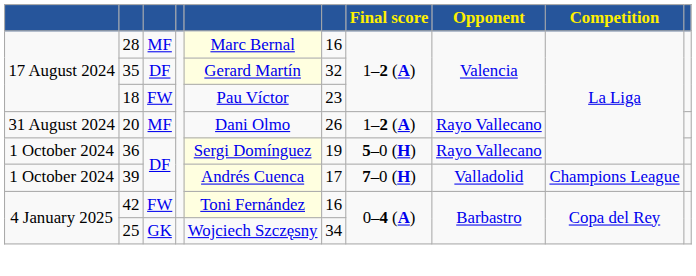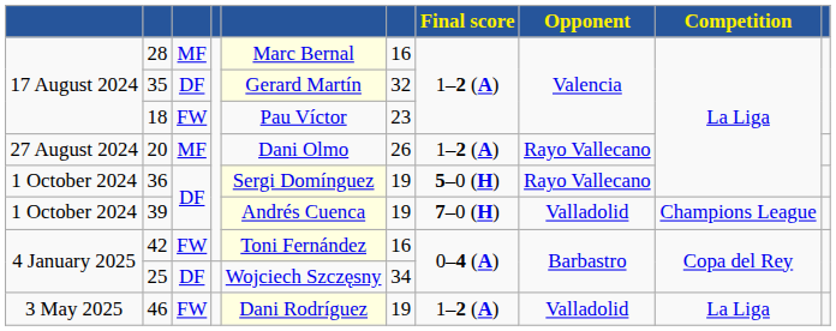20 | column 1: 31 August 2024 -> 27 August 2024
39 | column 6: 17 -> 19
25 | column 3: GK -> DF
+ row: 3 May 2025 | 46 | FW | Dani Rodríguez | 19 | 1–2 (A) | Valladolid | La Liga
